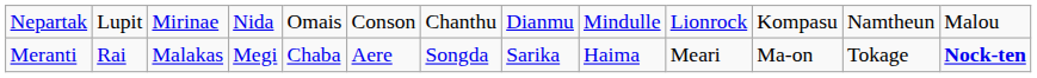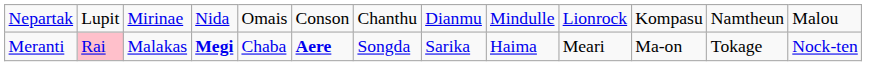Meranti | column 2: no background -> pink background
Meranti | column 4: normal -> bold
Meranti | column 6: normal -> bold
Meranti | column 13: bold -> normal
